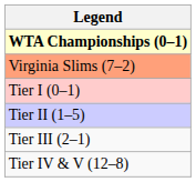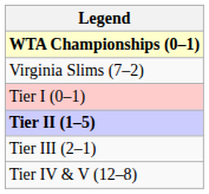row 3 | column 1: lightsalmon background -> no background
row 5 | column 1: normal -> bold
